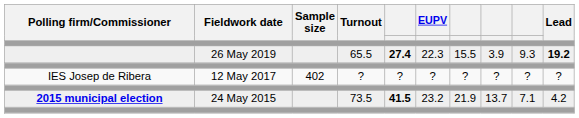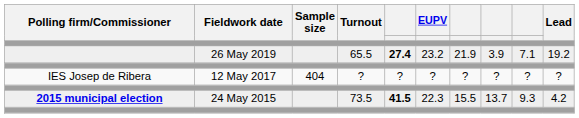26 May 2019 | EUPV: 22.3 -> 23.2
26 May 2019 | column 7: 15.5 -> 21.9
26 May 2019 | column 9: 9.3 -> 7.1
26 May 2019 | Lead: bold -> normal
12 May 2017 | Sample size: 402 -> 404
24 May 2015 | EUPV: 23.2 -> 22.3
24 May 2015 | column 7: 21.9 -> 15.5
24 May 2015 | column 9: 7.1 -> 9.3
